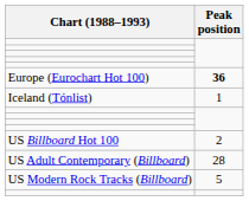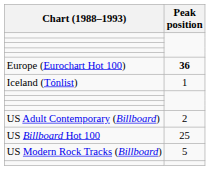row 13 | Chart (1988–1993): US Billboard Hot 100 -> US Adult Contemporary (Billboard)
row 14 | Chart (1988–1993): US Adult Contemporary (Billboard) -> US Billboard Hot 100
row 14 | Peak position: 28 -> 25
